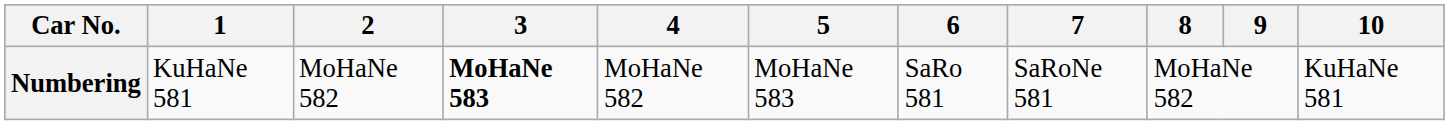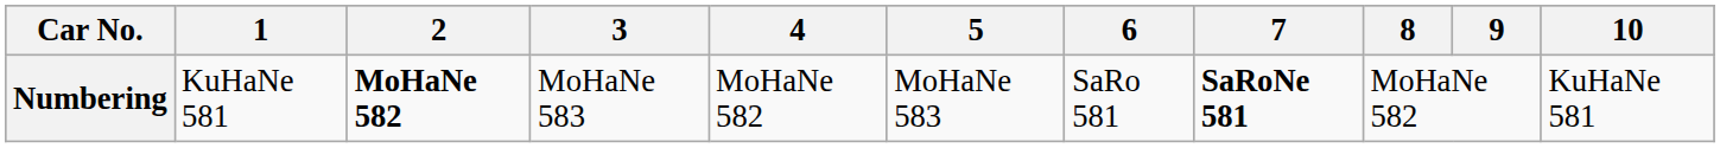Numbering | 2: normal -> bold
Numbering | 3: bold -> normal
Numbering | 7: normal -> bold
